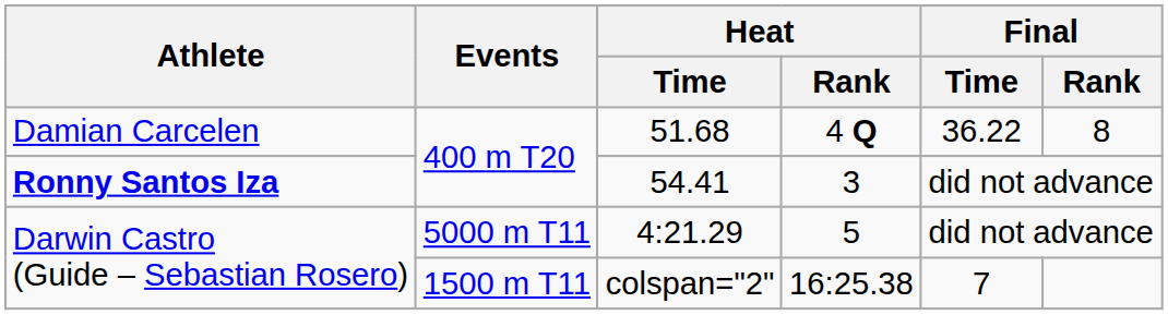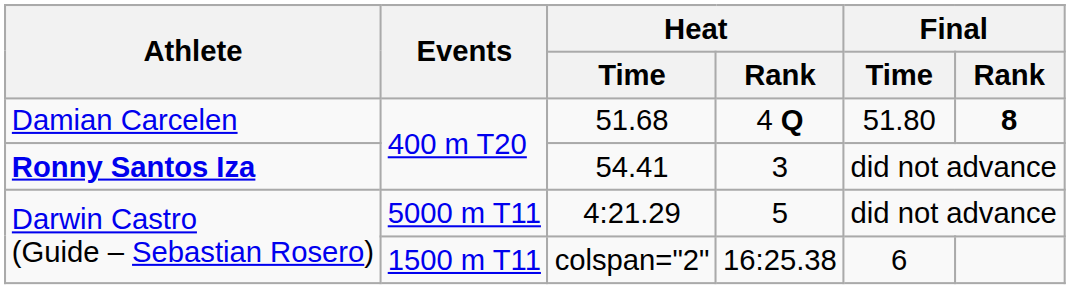51.68 | Final / Time: 36.22 -> 51.80
51.68 | Final / Rank: normal -> bold
colspan="2" | Final / Time: 7 -> 6
